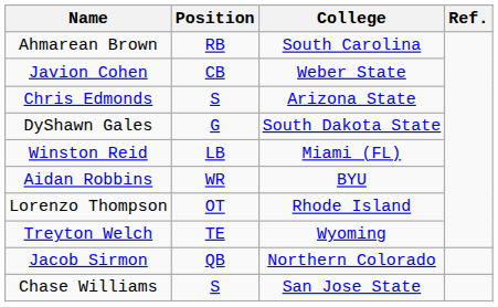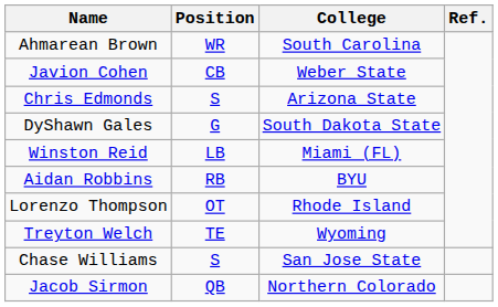Ahmarean Brown | Position: RB -> WR
Aidan Robbins | Position: WR -> RB
rows swapped: Jacob Sirmon <-> Chase Williams
